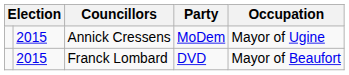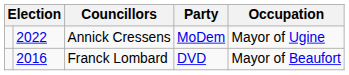Annick Cressens | column 2: 2015 -> 2022
Franck Lombard | column 2: 2015 -> 2016
